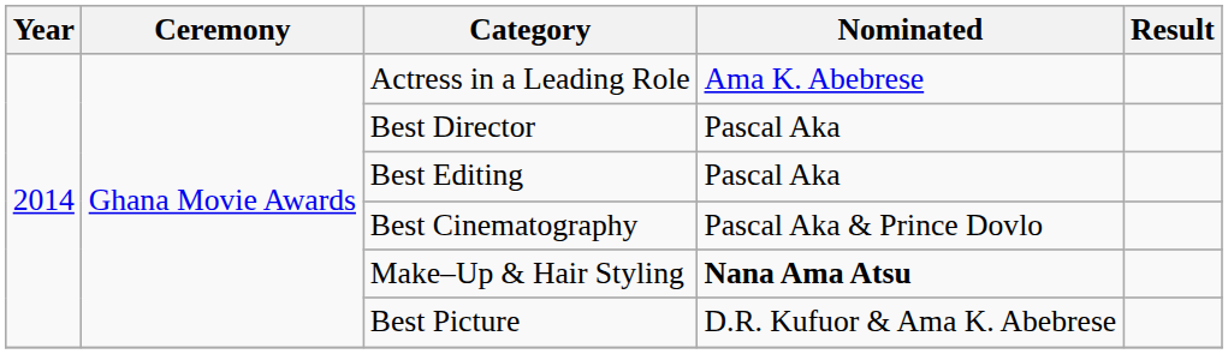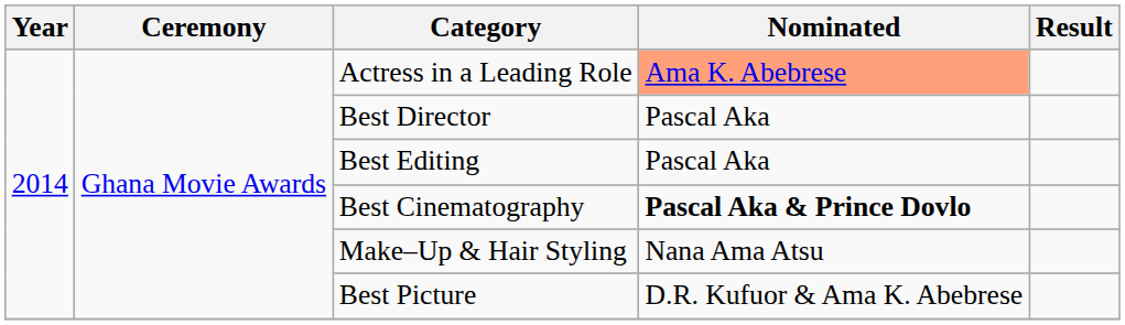Actress in a Leading Role | Nominated: no background -> lightsalmon background
Best Cinematography | Nominated: normal -> bold
Make–Up & Hair Styling | Nominated: bold -> normal
